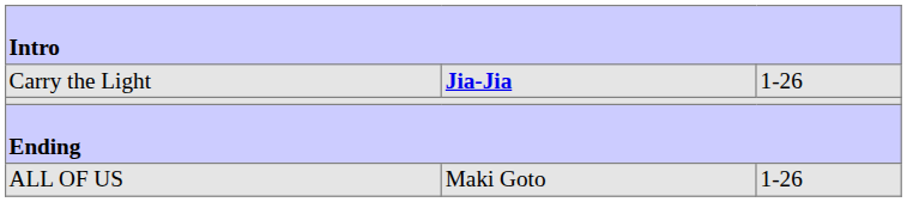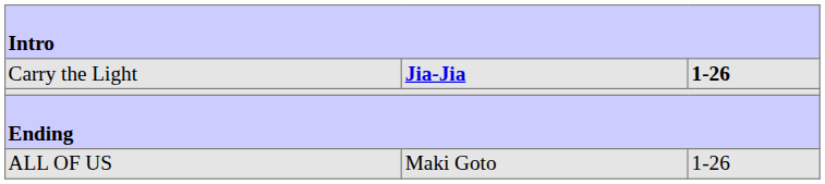Carry the Light | column 3: normal -> bold
